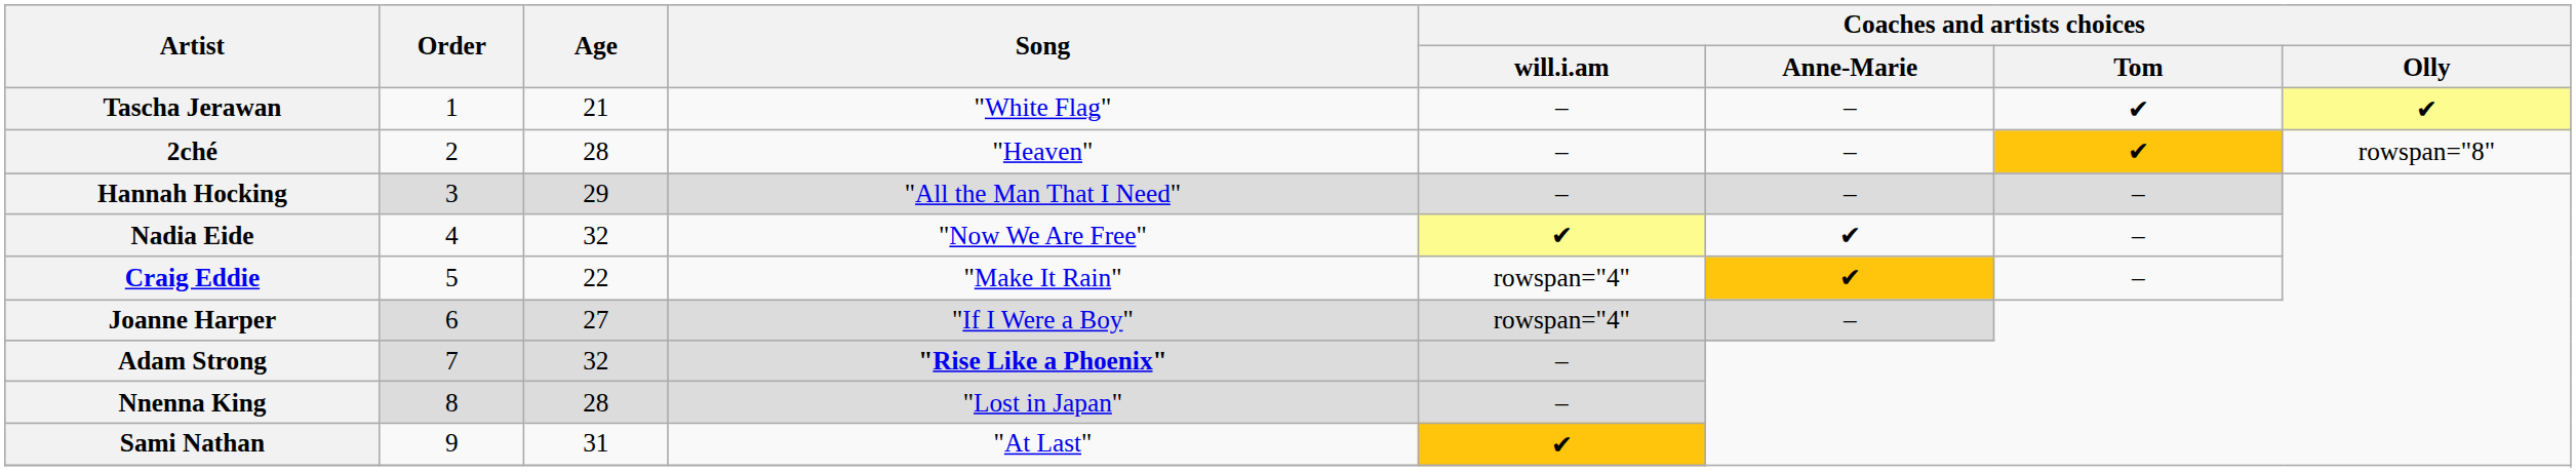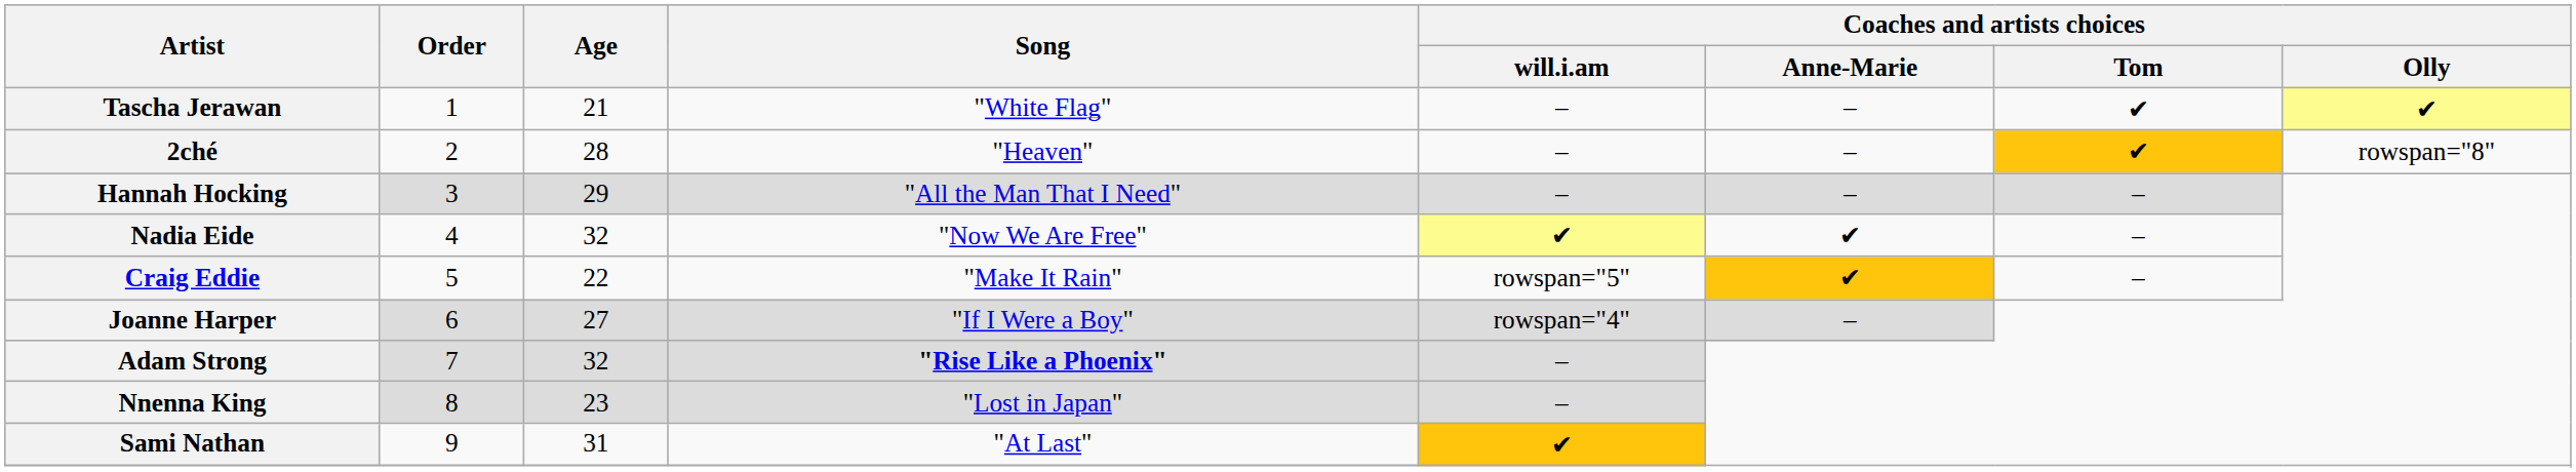Craig Eddie | Coaches and artists choices / will.i.am: rowspan="4" -> rowspan="5"
Nnenna King | Age: 28 -> 23
